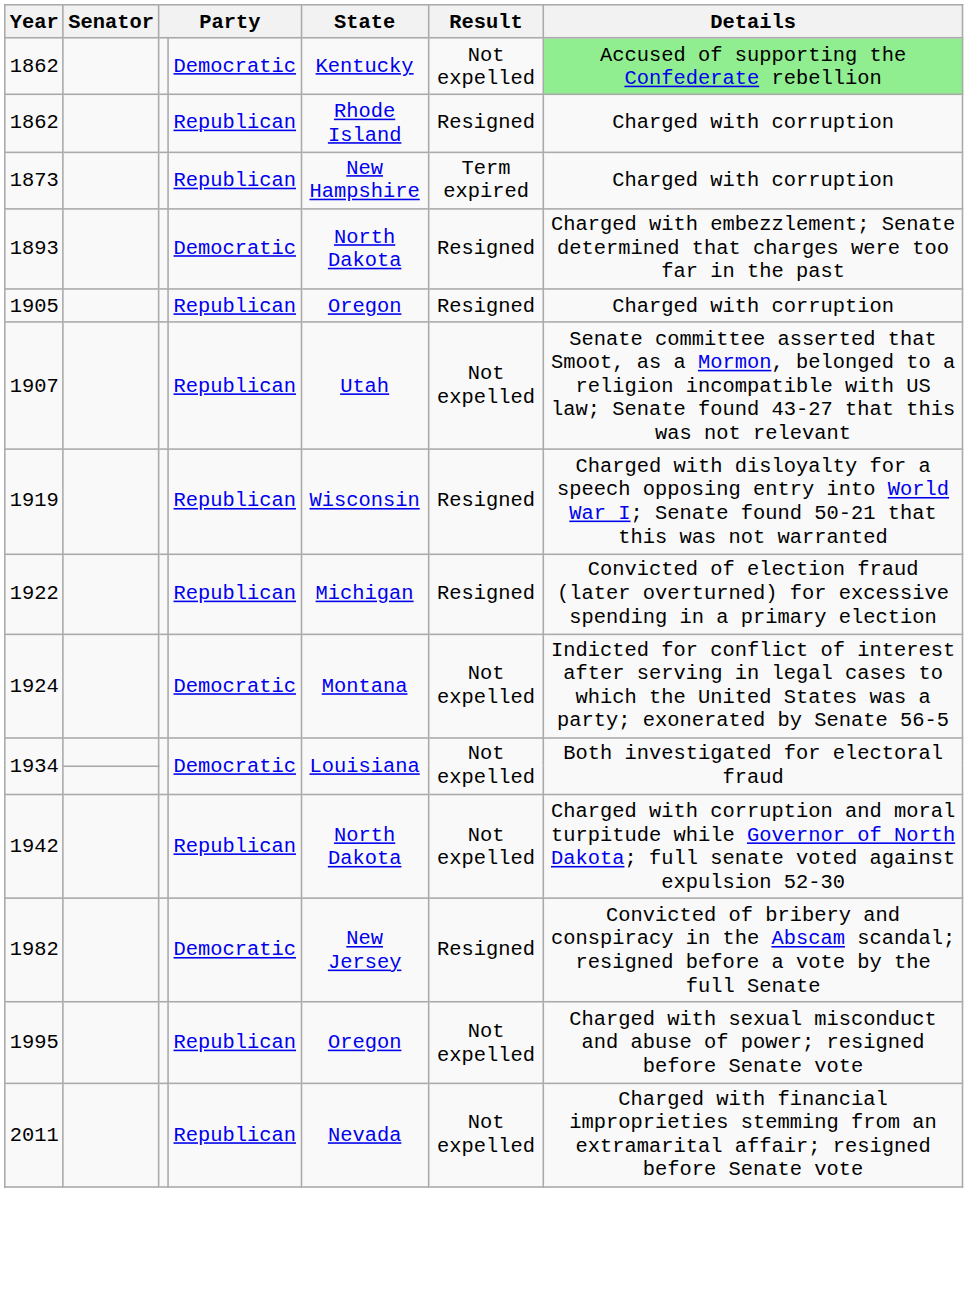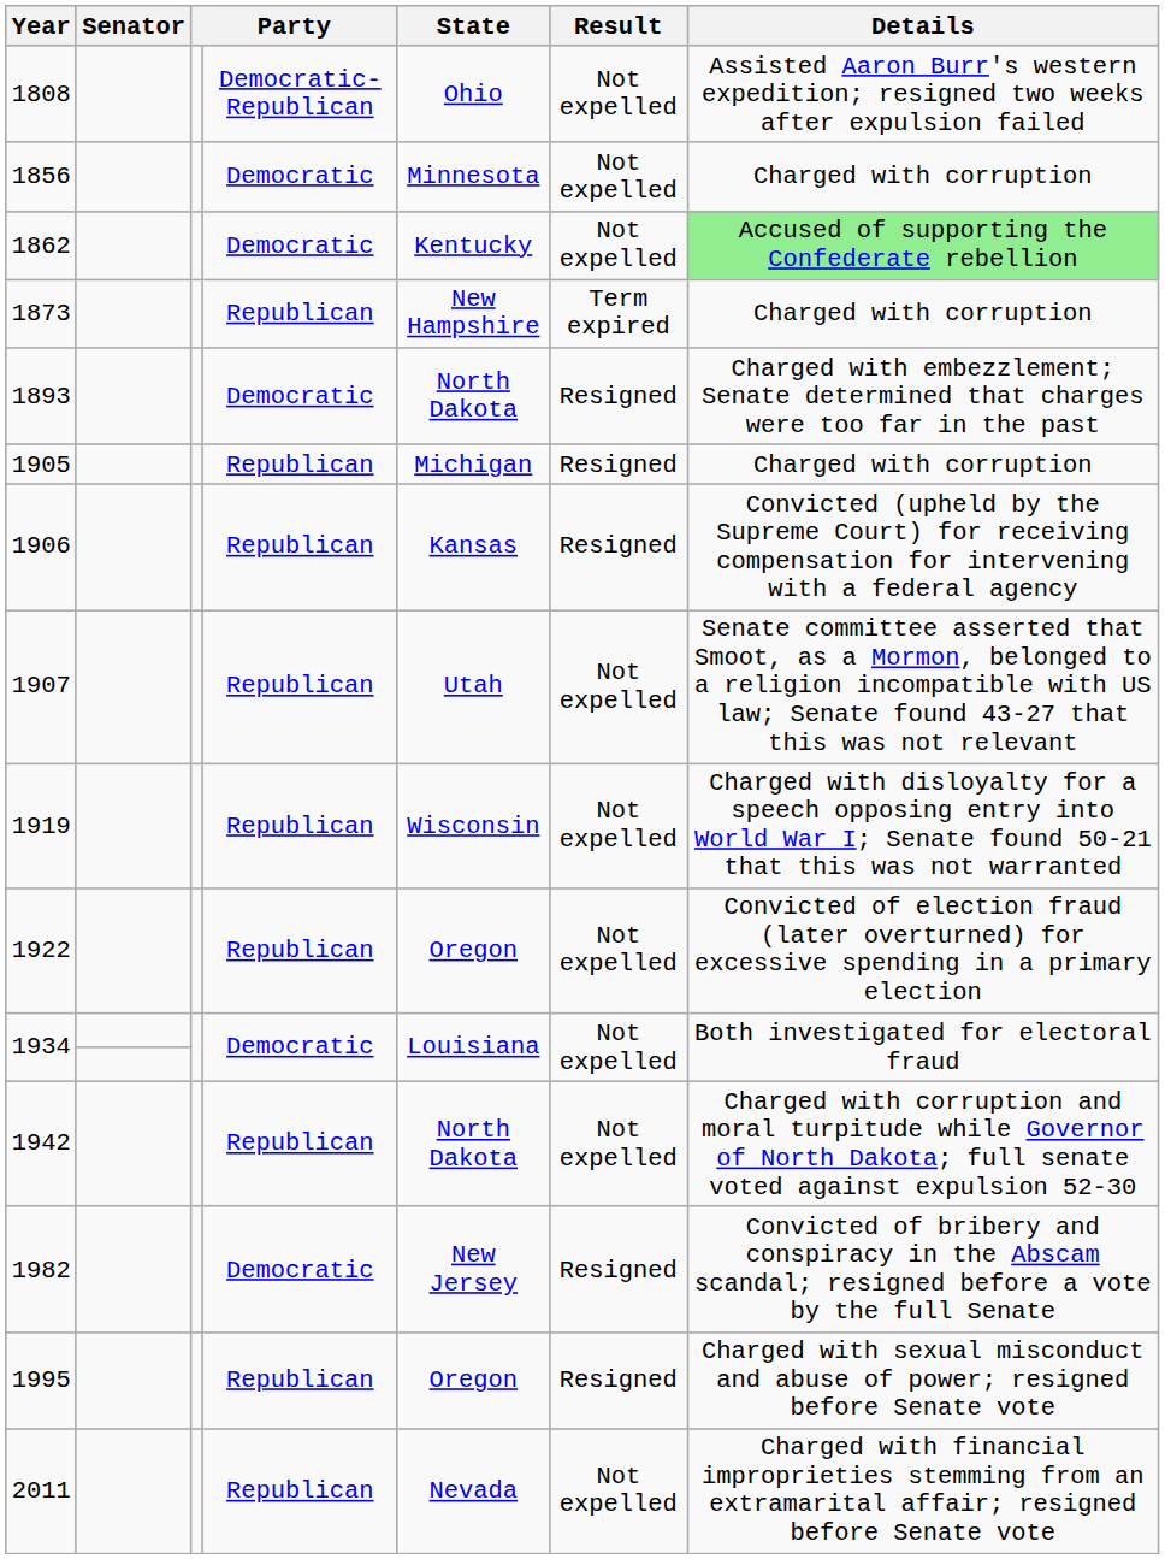+ row: 1808 | Democratic-Republican | Ohio | Not expelled | Assisted Aaron Burr's western expedition; resigned two weeks after expulsion failed
+ row: 1856 | Democratic | Minnesota | Not expelled | Charged with corruption
- row: 1862 | Republican | Rhode Island | Resigned | Charged with corruption
1905 | State: Oregon -> Michigan
+ row: 1906 | Republican | Kansas | Resigned | Convicted (upheld by the Supreme Court) for receiving compensation for intervening with a federal agency
1919 | Result: Resigned -> Not expelled
1922 | State: Michigan -> Oregon
1922 | Result: Resigned -> Not expelled
- row: 1924 | Democratic | Montana | Not expelled | Indicted for conflict of interest after serving in legal cases to which the United States was a party; exonerated by Senate 56-5
1995 | Result: Not expelled -> Resigned
